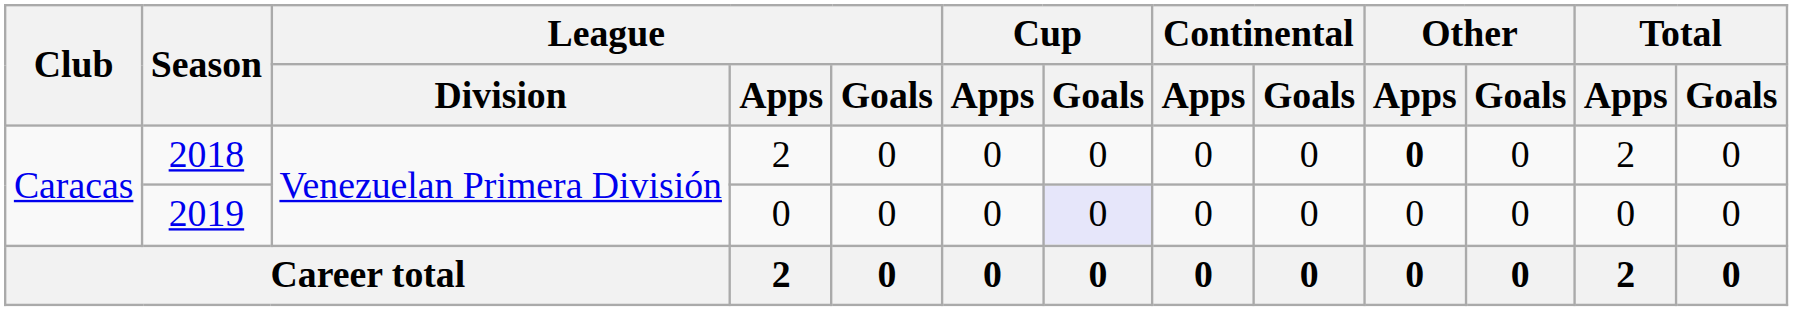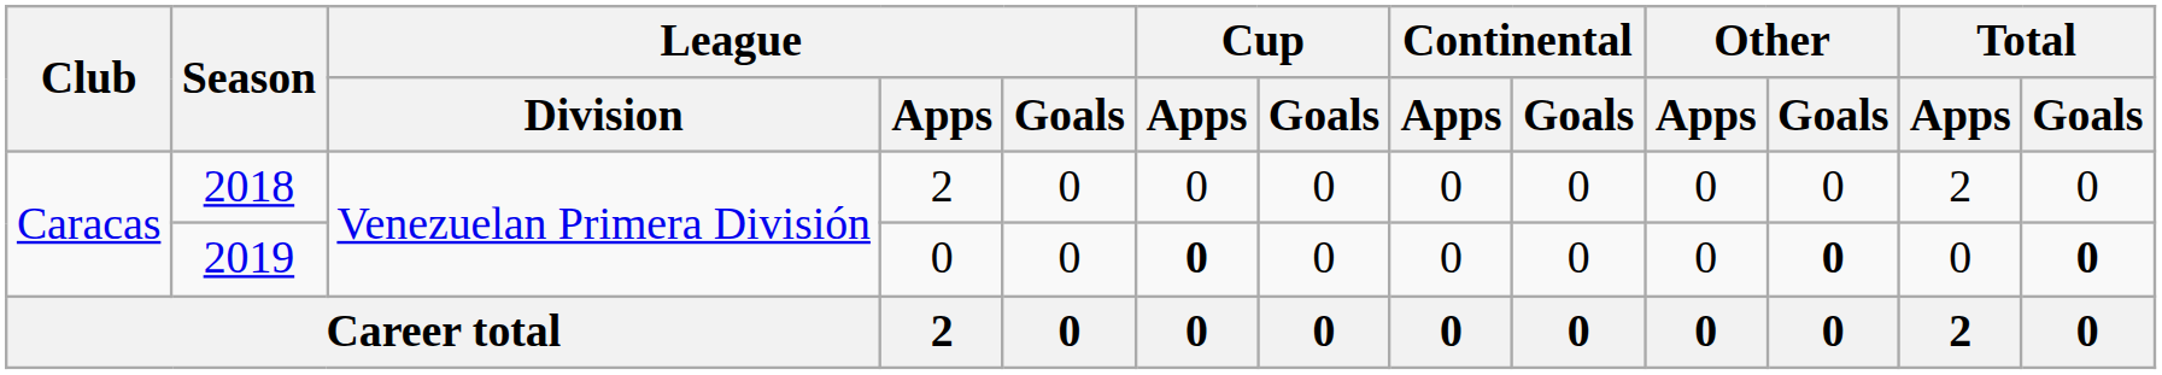2018 | Other / Apps: bold -> normal
2019 | Cup / Apps: normal -> bold
2019 | Cup / Goals: lavender background -> no background
2019 | Other / Goals: normal -> bold
2019 | Total / Goals: normal -> bold
